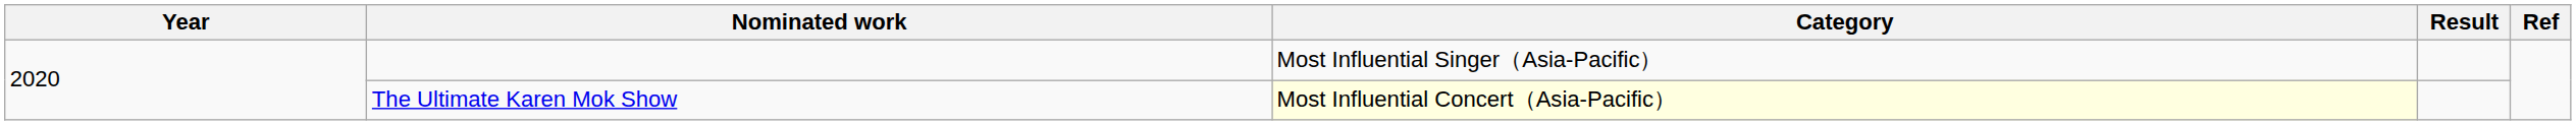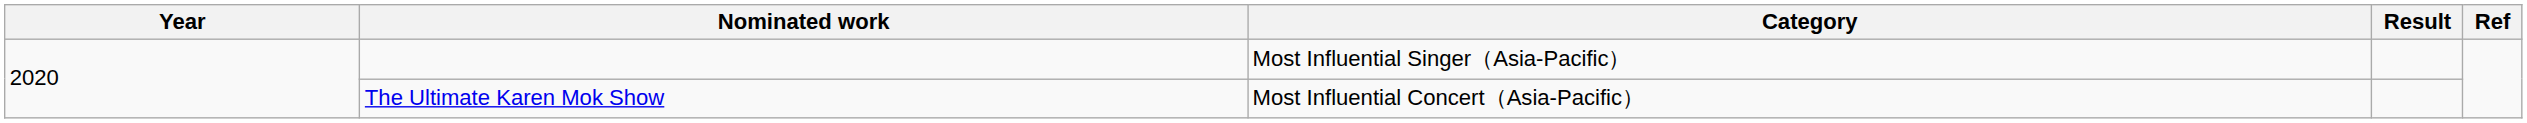The Ultimate Karen Mok Show | Category: lightyellow background -> no background
